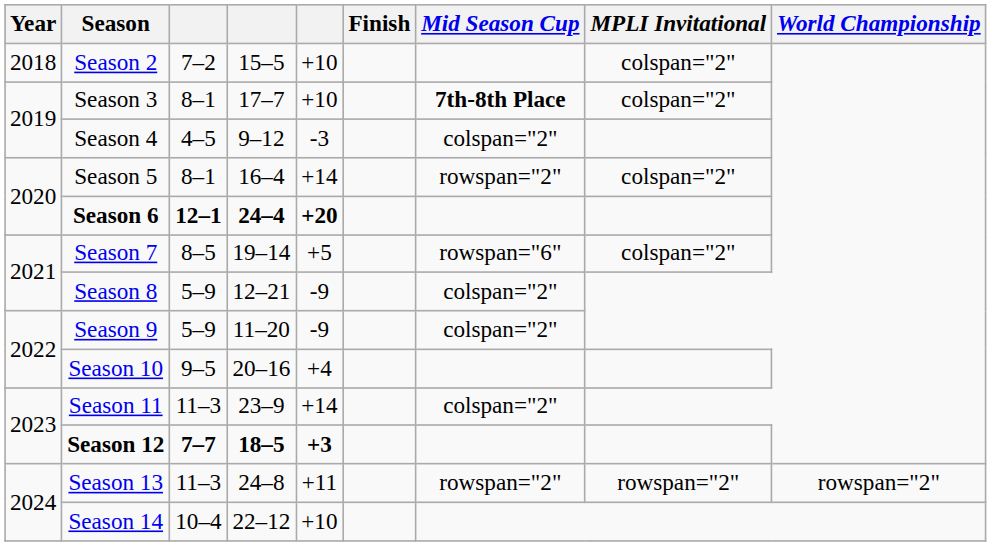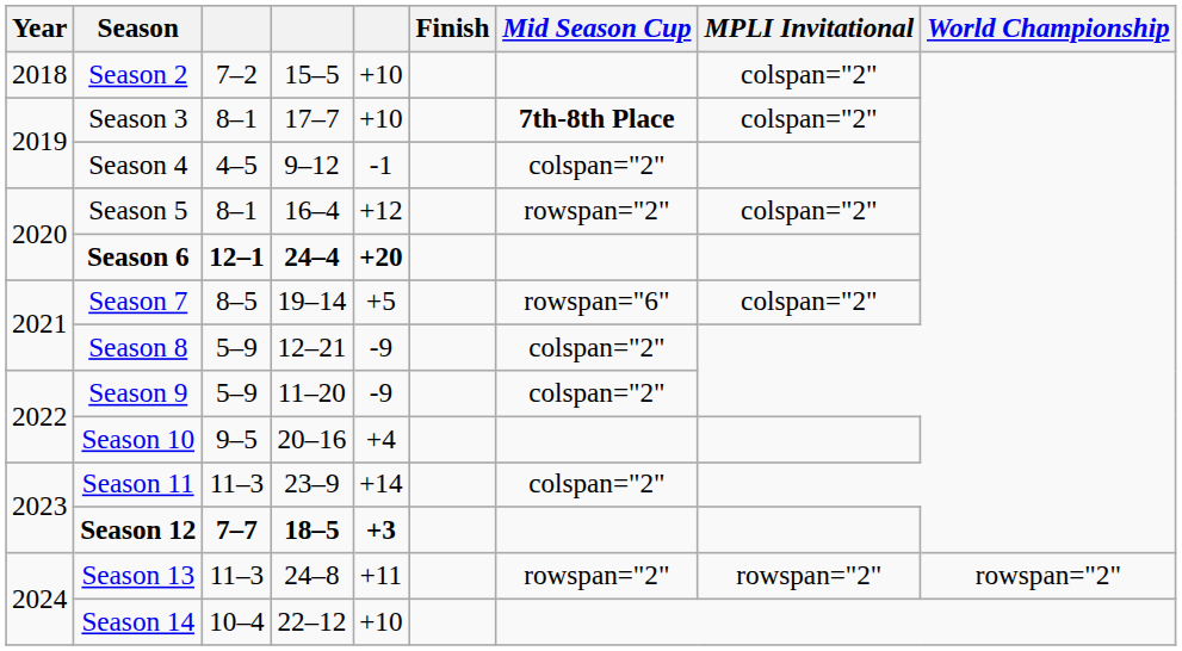Season 4 | column 5: -3 -> -1
Season 5 | column 5: +14 -> +12
